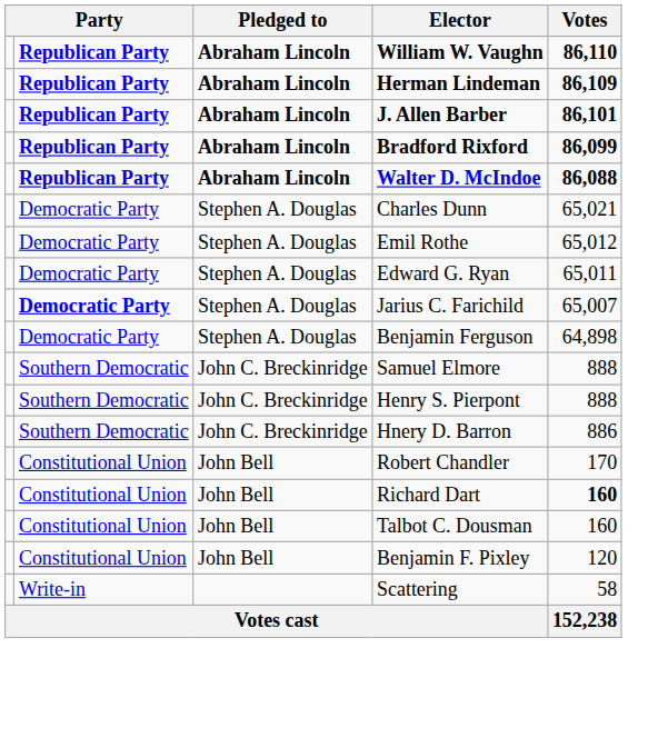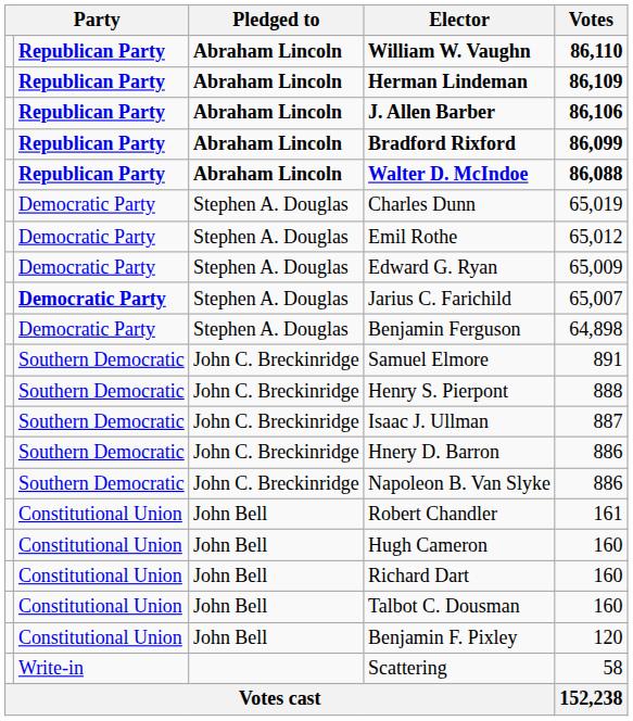J. Allen Barber | Votes: 86,101 -> 86,106
Charles Dunn | Votes: 65,021 -> 65,019
Edward G. Ryan | Votes: 65,011 -> 65,009
Samuel Elmore | Votes: 888 -> 891
+ row: Southern Democratic | John C. Breckinridge | Isaac J. Ullman | 887
+ row: Southern Democratic | John C. Breckinridge | Napoleon B. Van Slyke | 886
Robert Chandler | Votes: 170 -> 161
+ row: Constitutional Union | John Bell | Hugh Cameron | 160
Richard Dart | Votes: bold -> normal
